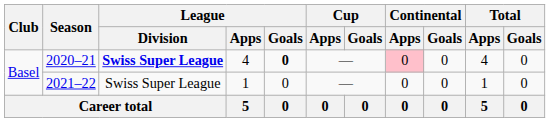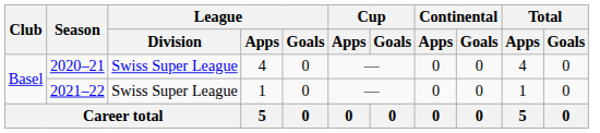2020–21 | League / Division: bold -> normal
2020–21 | League / Goals: bold -> normal
2020–21 | Continental / Apps: pink background -> no background
